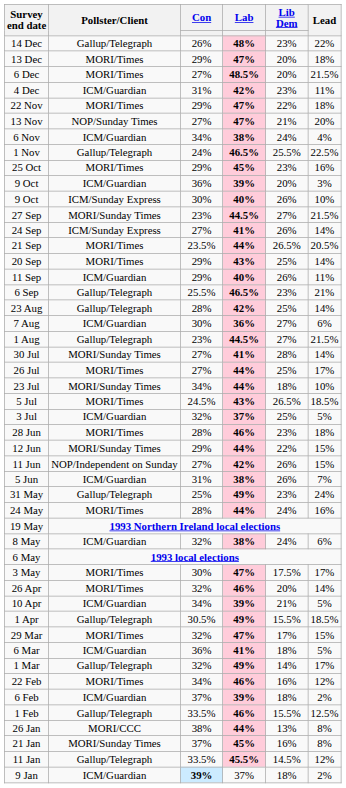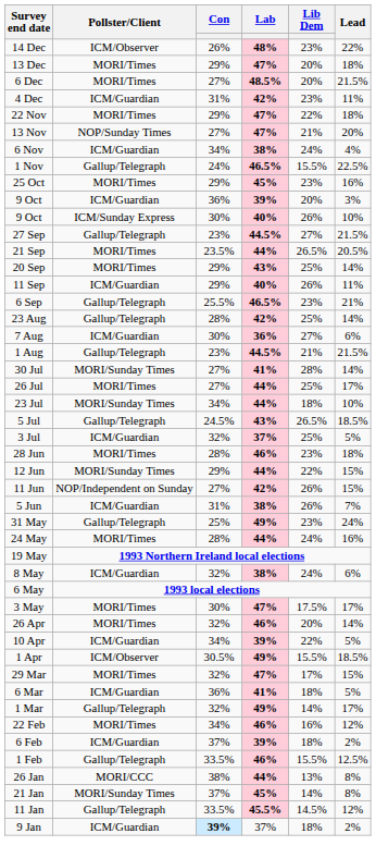14 Dec | Pollster/Client: Gallup/Telegraph -> ICM/Observer
1 Nov | Lib Dem: 25.5% -> 15.5%
27 Sep | Pollster/Client: MORI/Sunday Times -> Gallup/Telegraph
- row: 24 Sep | ICM/Sunday Express | 27% | 41% | 26% | 14%
1 Aug | Lib Dem: 27% -> 21%
5 Jul | Pollster/Client: MORI/Times -> Gallup/Telegraph
10 Apr | Lib Dem: 21% -> 22%
1 Apr | Pollster/Client: Gallup/Telegraph -> ICM/Observer
21 Jan | Lib Dem: 16% -> 14%
